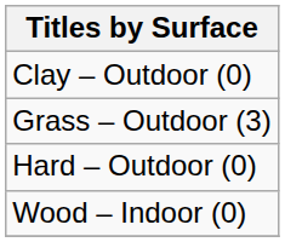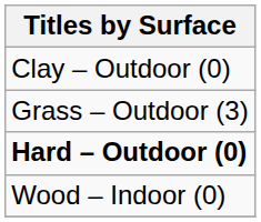row 4 | column 1: normal -> bold
